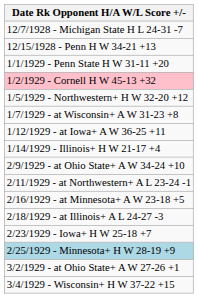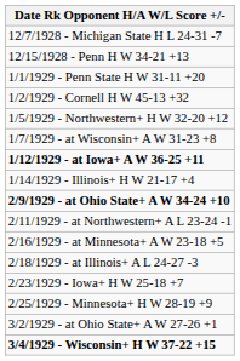row 5 | column 1: pink background -> no background
row 8 | column 1: normal -> bold
row 10 | column 1: normal -> bold
row 15 | column 1: lightblue background -> no background
row 17 | column 1: normal -> bold
